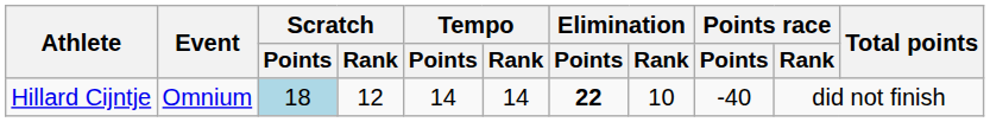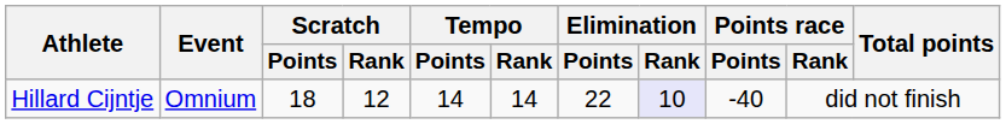Hillard Cijntje | Scratch / Points: lightblue background -> no background
Hillard Cijntje | Elimination / Points: bold -> normal
Hillard Cijntje | Elimination / Rank: no background -> lavender background
